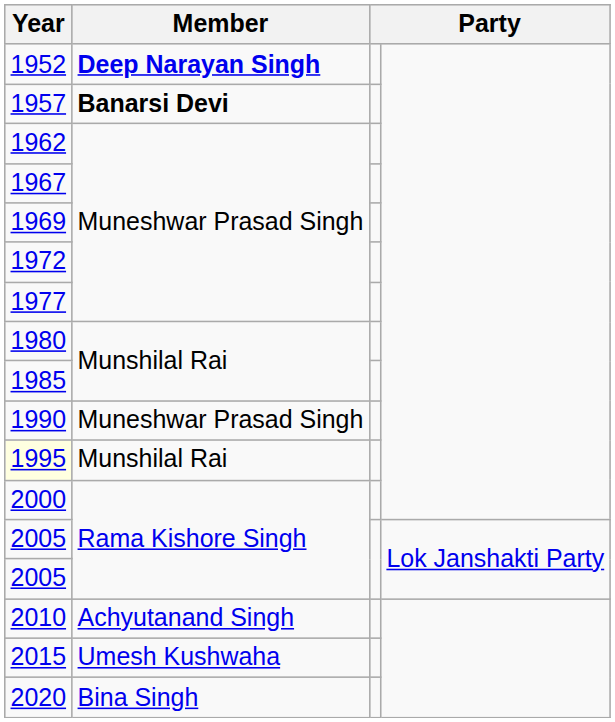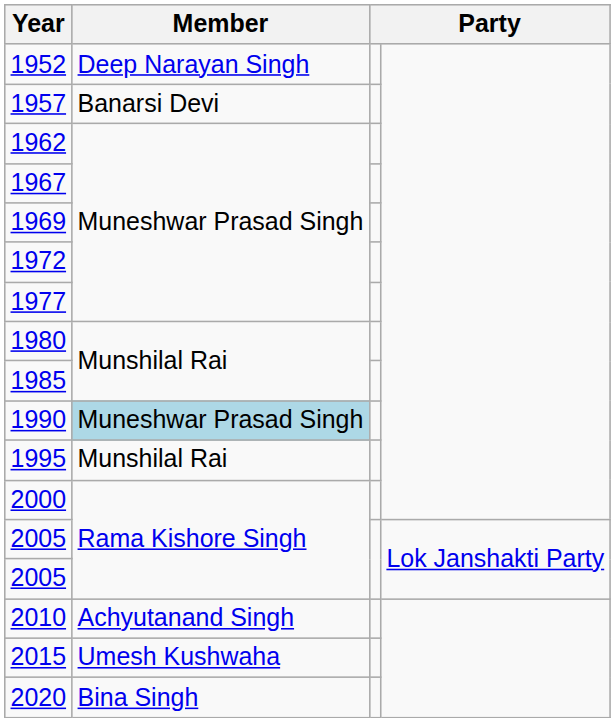1952 | Member: bold -> normal
1957 | Member: bold -> normal
1990 | Member: no background -> lightblue background
1995 | Year: lightyellow background -> no background
